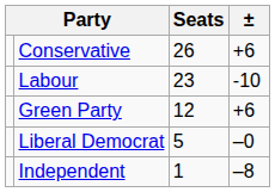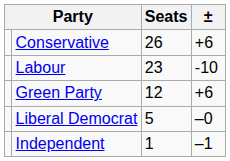Independent | ±: –8 -> –1
